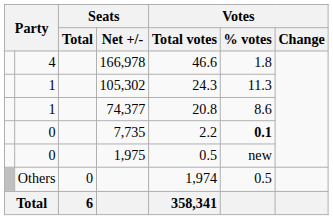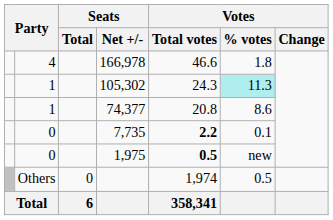105,302 | Votes / % votes: no background -> paleturquoise background
7,735 | Votes / Total votes: normal -> bold
7,735 | Votes / % votes: bold -> normal
1,975 | Votes / Total votes: normal -> bold
